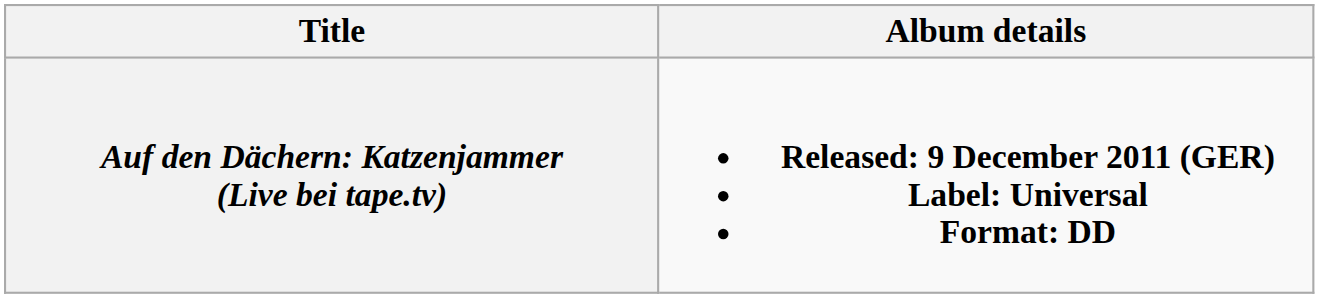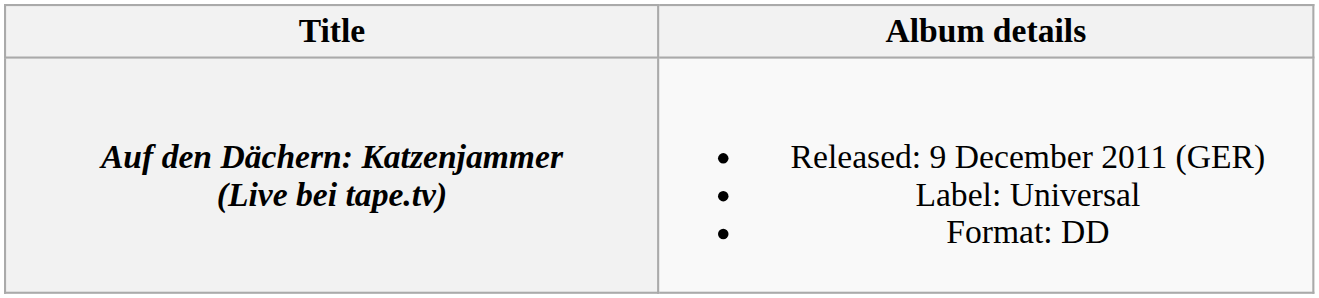Auf den Dächern: Katzenjammer (Live bei tape.tv) | Album details: bold -> normal
